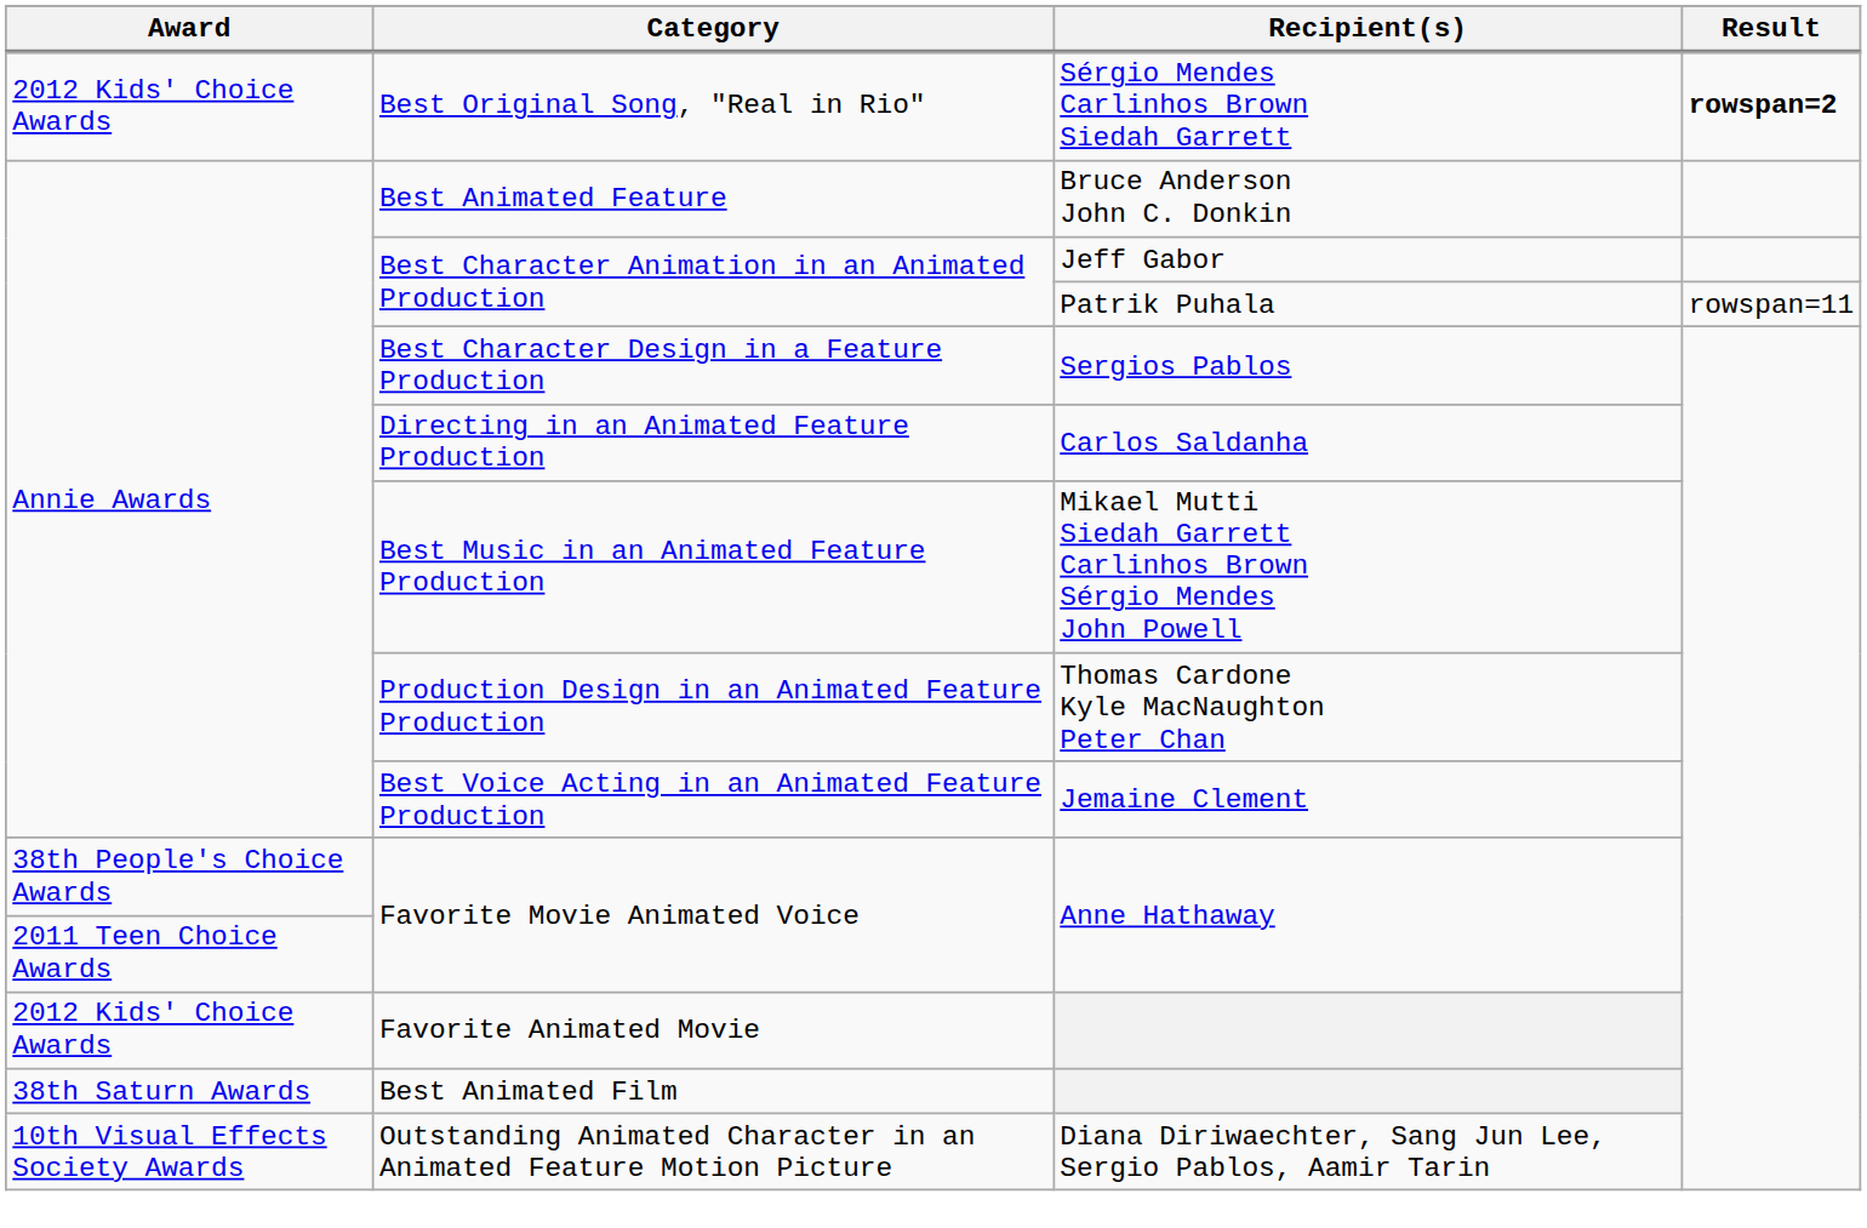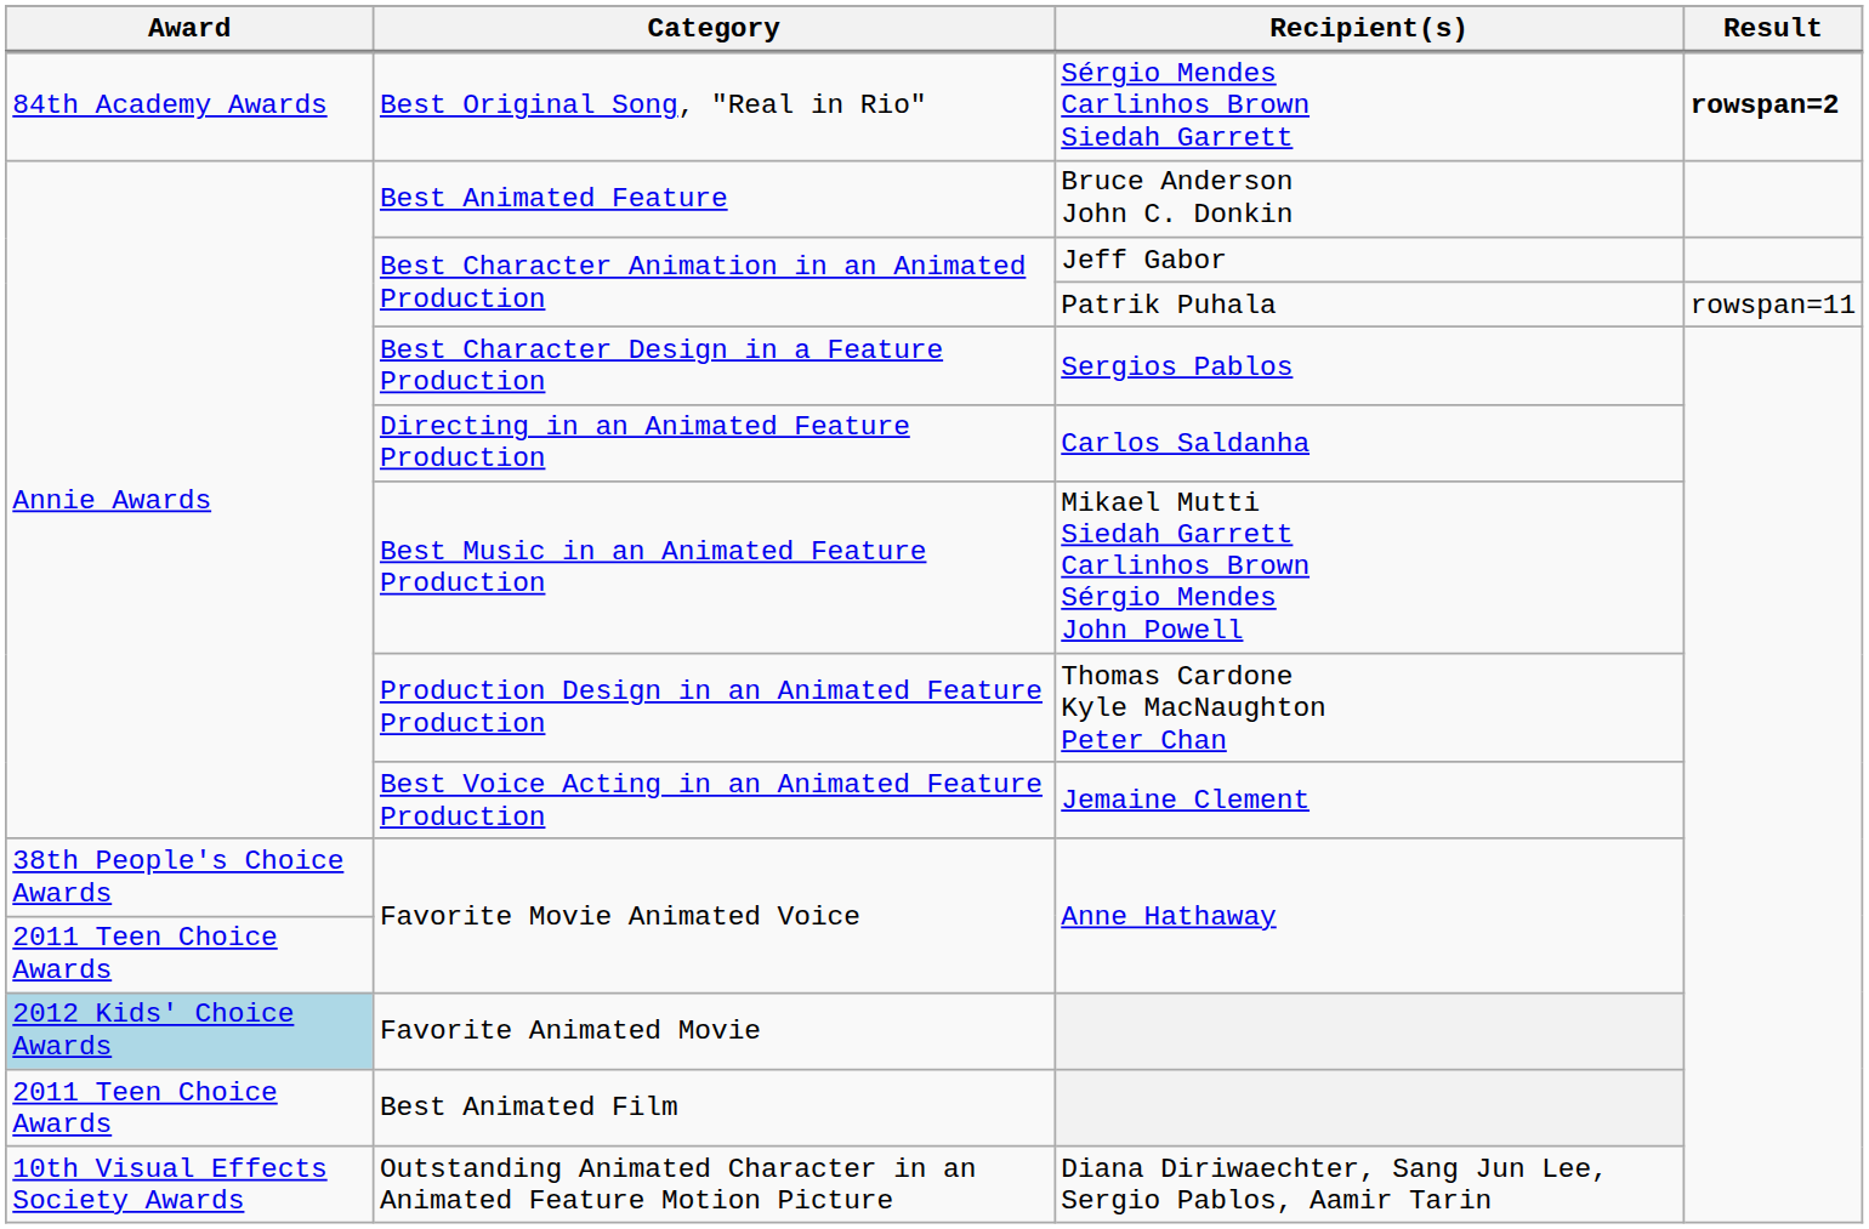Best Original Song, "Real in Rio" | Award: 2012 Kids' Choice Awards -> 84th Academy Awards
Favorite Animated Movie | Award: no background -> lightblue background
Best Animated Film | Award: 38th Saturn Awards -> 2011 Teen Choice Awards
